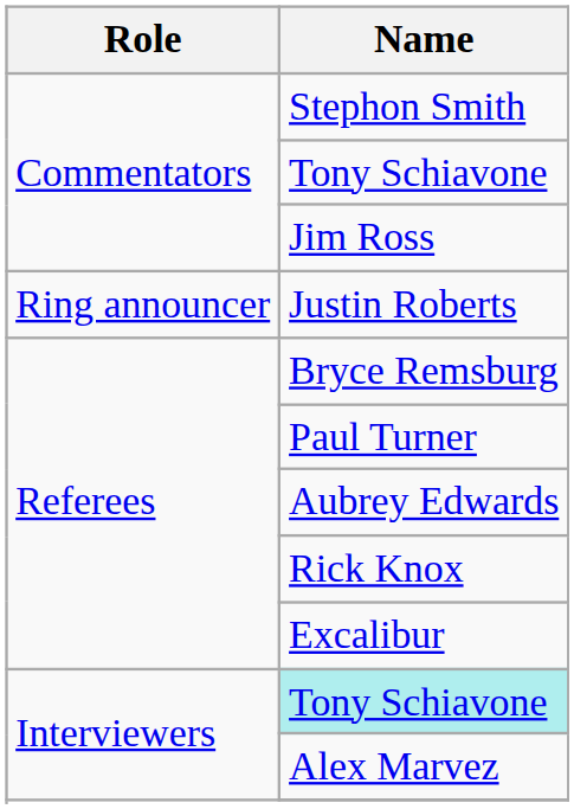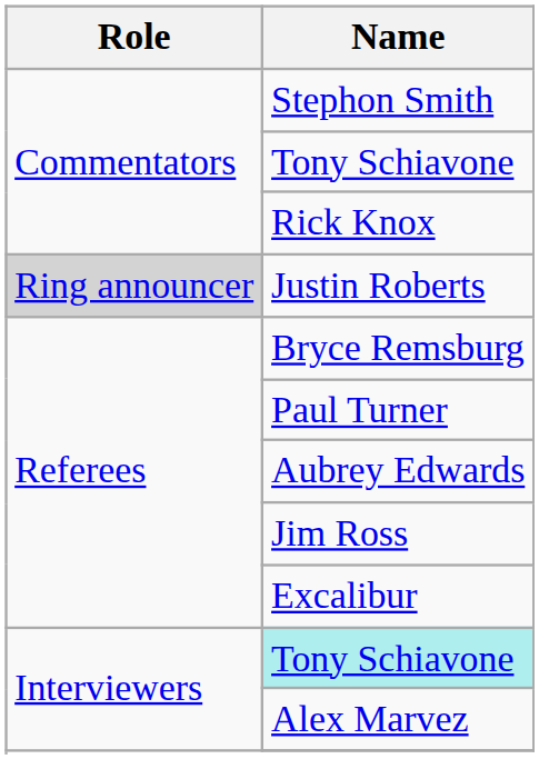row 4 | Name: Jim Ross -> Rick Knox
row 5 | Role: no background -> lightgrey background
row 9 | Name: Rick Knox -> Jim Ross
